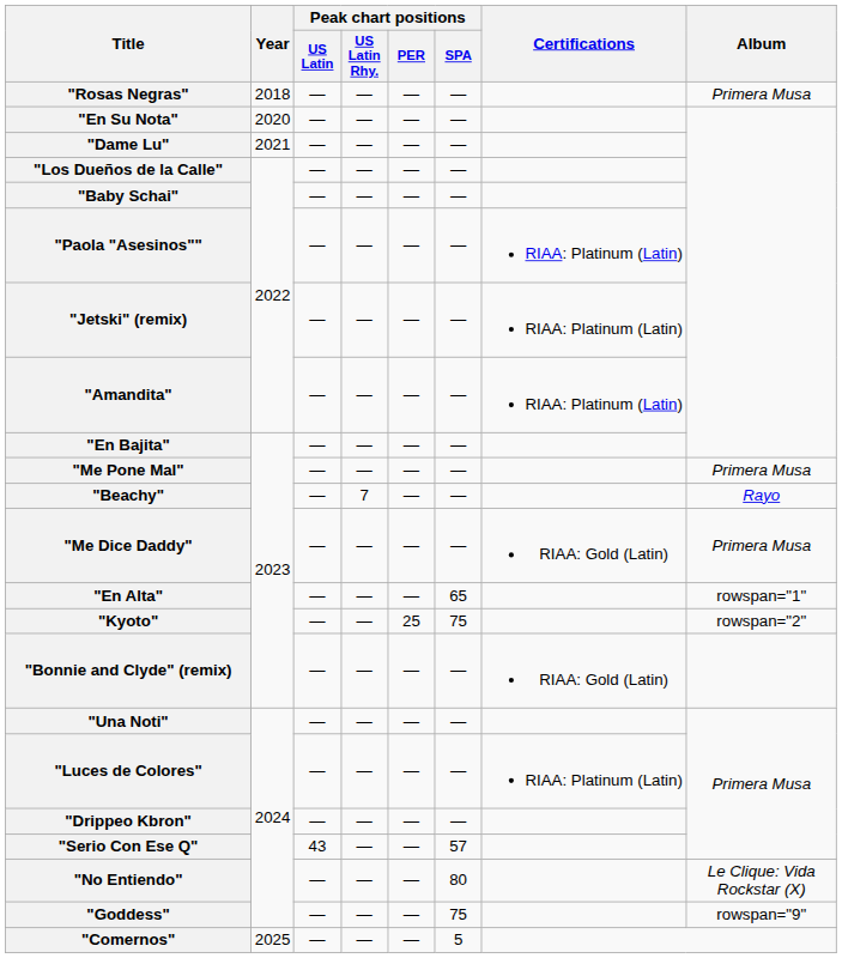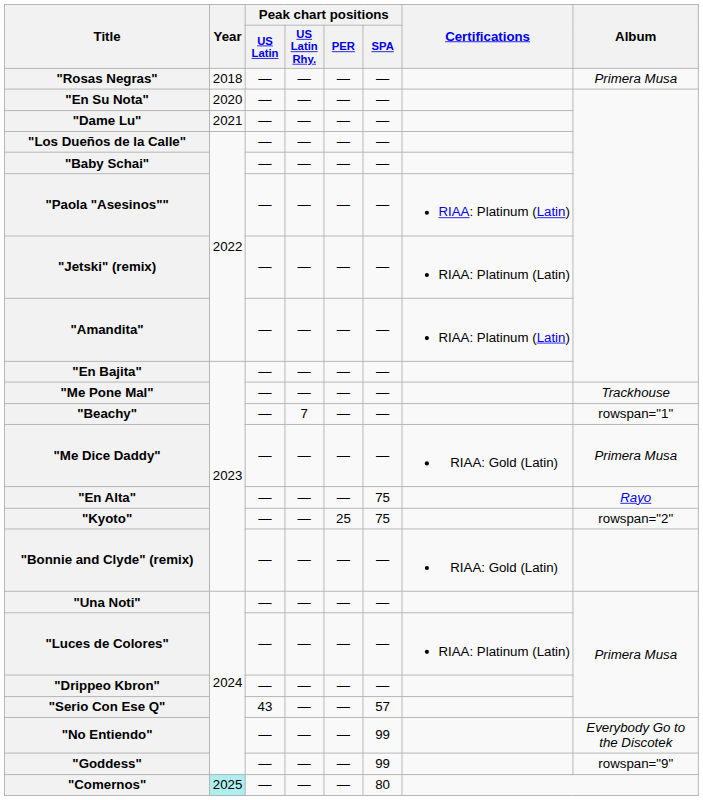"Me Pone Mal" | Album: Primera Musa -> Trackhouse
"Beachy" | Album: Rayo -> rowspan="1"
"En Alta" | Peak chart positions / SPA: 65 -> 75
"En Alta" | Album: rowspan="1" -> Rayo
"No Entiendo" | Peak chart positions / SPA: 80 -> 99
"No Entiendo" | Album: Le Clique: Vida Rockstar (X) -> Everybody Go to the Discotek
"Goddess" | Peak chart positions / SPA: 75 -> 99
"Comernos" | Year: no background -> paleturquoise background
"Comernos" | Peak chart positions / SPA: 5 -> 80
